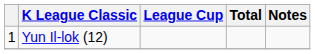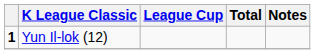Yun Il-lok (12) | column 1: normal -> bold
